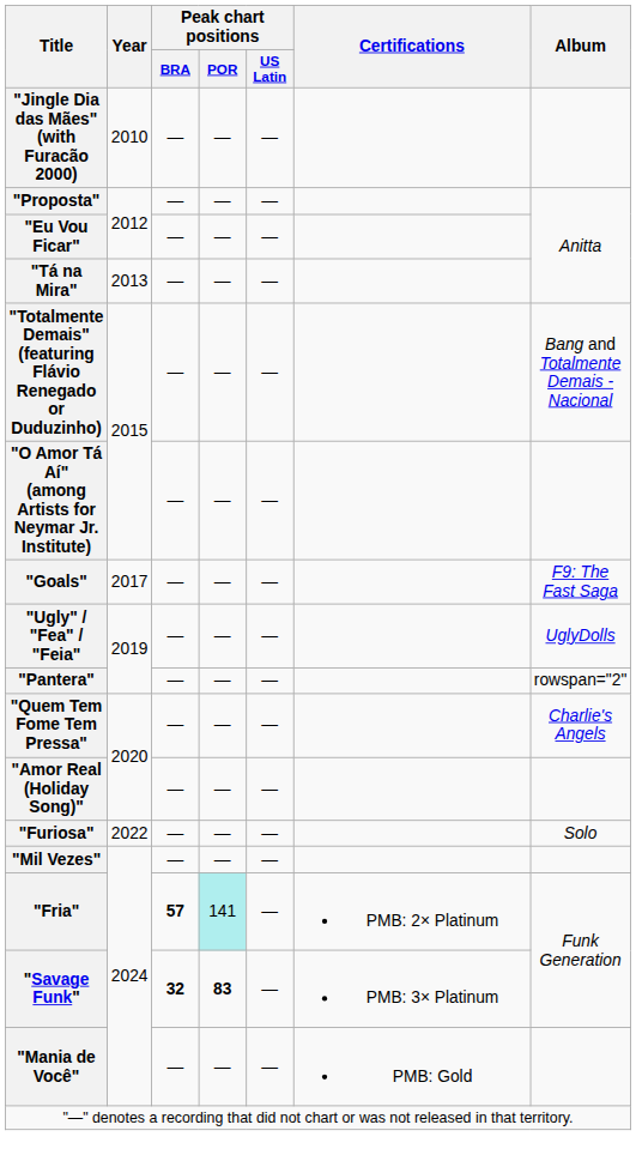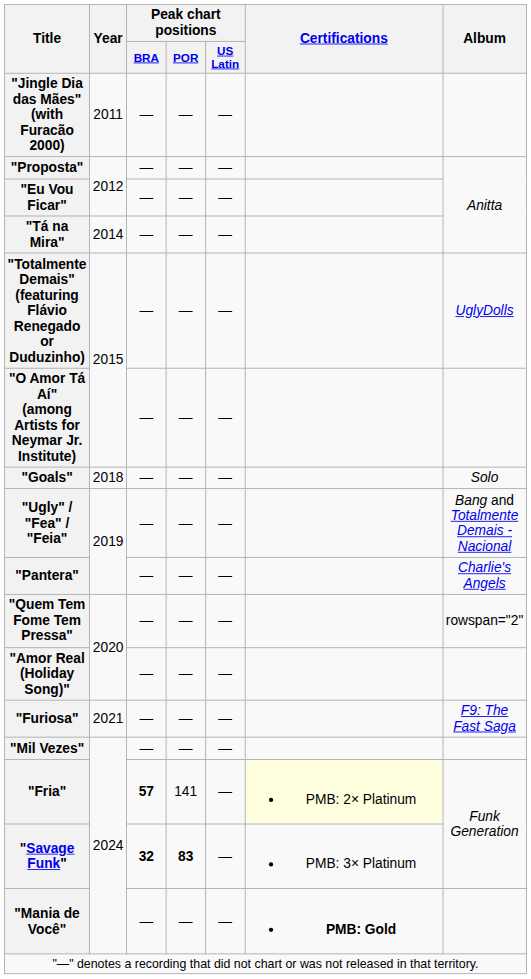"Jingle Dia das Mães" (with Furacão 2000) | Year: 2010 -> 2011
"Tá na Mira" | Year: 2013 -> 2014
"Totalmente Demais" (featuring Flávio Renegado or Duduzinho) | Album: Bang and Totalmente Demais - Nacional -> UglyDolls
"Goals" | Year: 2017 -> 2018
"Goals" | Album: F9: The Fast Saga -> Solo
"Ugly" / "Fea" / "Feia" | Album: UglyDolls -> Bang and Totalmente Demais - Nacional
"Pantera" | Album: rowspan="2" -> Charlie's Angels
"Quem Tem Fome Tem Pressa" | Album: Charlie's Angels -> rowspan="2"
"Furiosa" | Year: 2022 -> 2021
"Furiosa" | Album: Solo -> F9: The Fast Saga
"Fria" | Peak chart positions / POR: paleturquoise background -> no background
"Fria" | Certifications: no background -> lightyellow background
"Mania de Você" | Certifications: normal -> bold
